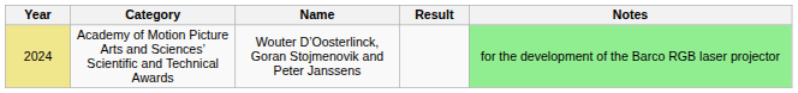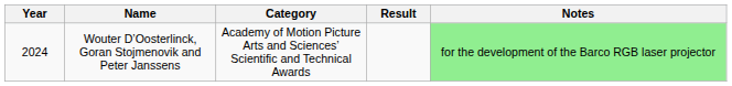columns swapped: Category <-> Name
row 2 | Year: khaki background -> no background
